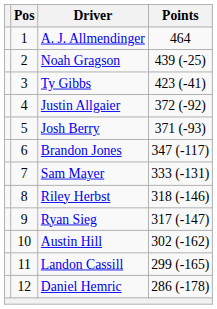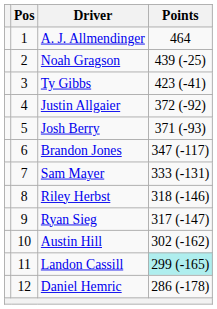Landon Cassill | Points: no background -> paleturquoise background
